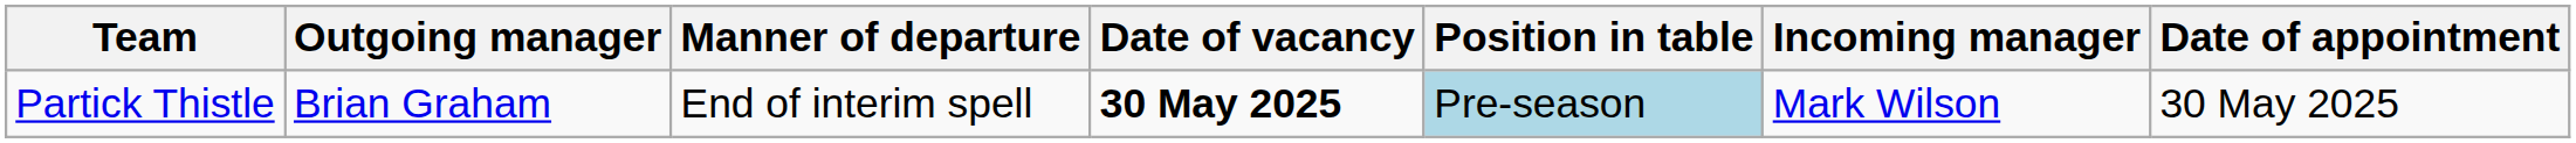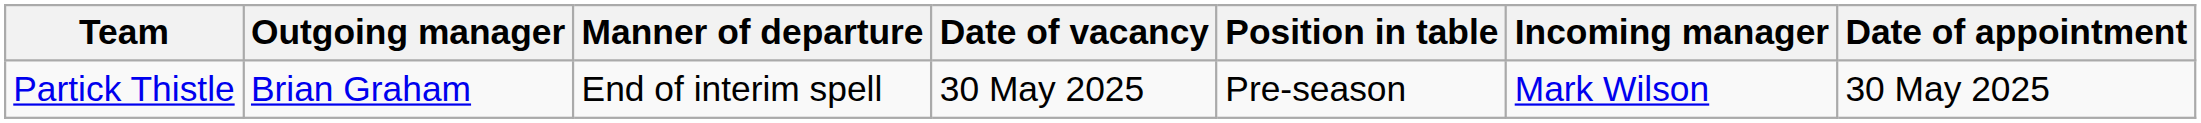Partick Thistle | Date of vacancy: bold -> normal
Partick Thistle | Position in table: lightblue background -> no background
